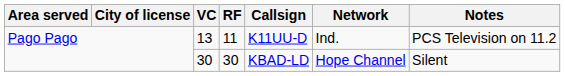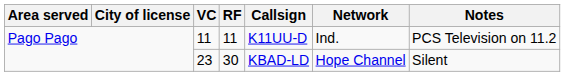row 2 | VC: 13 -> 11
row 3 | VC: 30 -> 23
